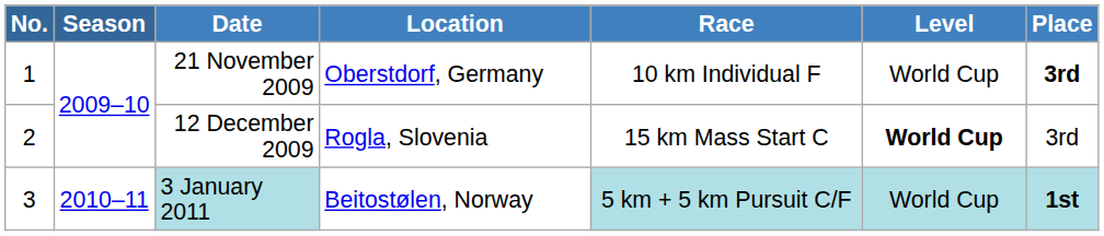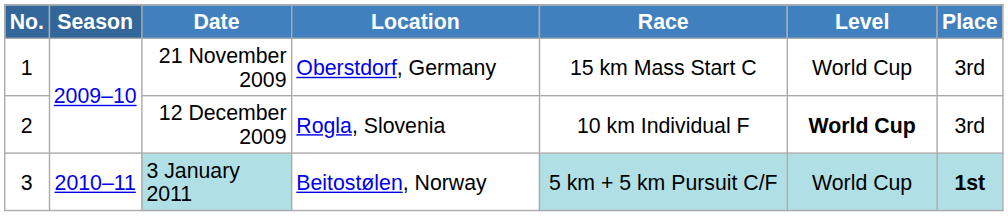21 November 2009 | Race: 10 km Individual F -> 15 km Mass Start C
21 November 2009 | Place: bold -> normal
12 December 2009 | Race: 15 km Mass Start C -> 10 km Individual F
